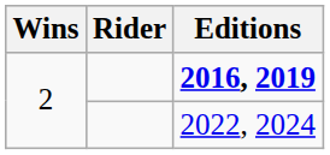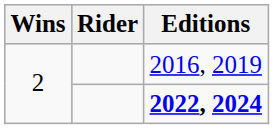2016, 2019 | Editions: bold -> normal
2022, 2024 | Editions: normal -> bold
